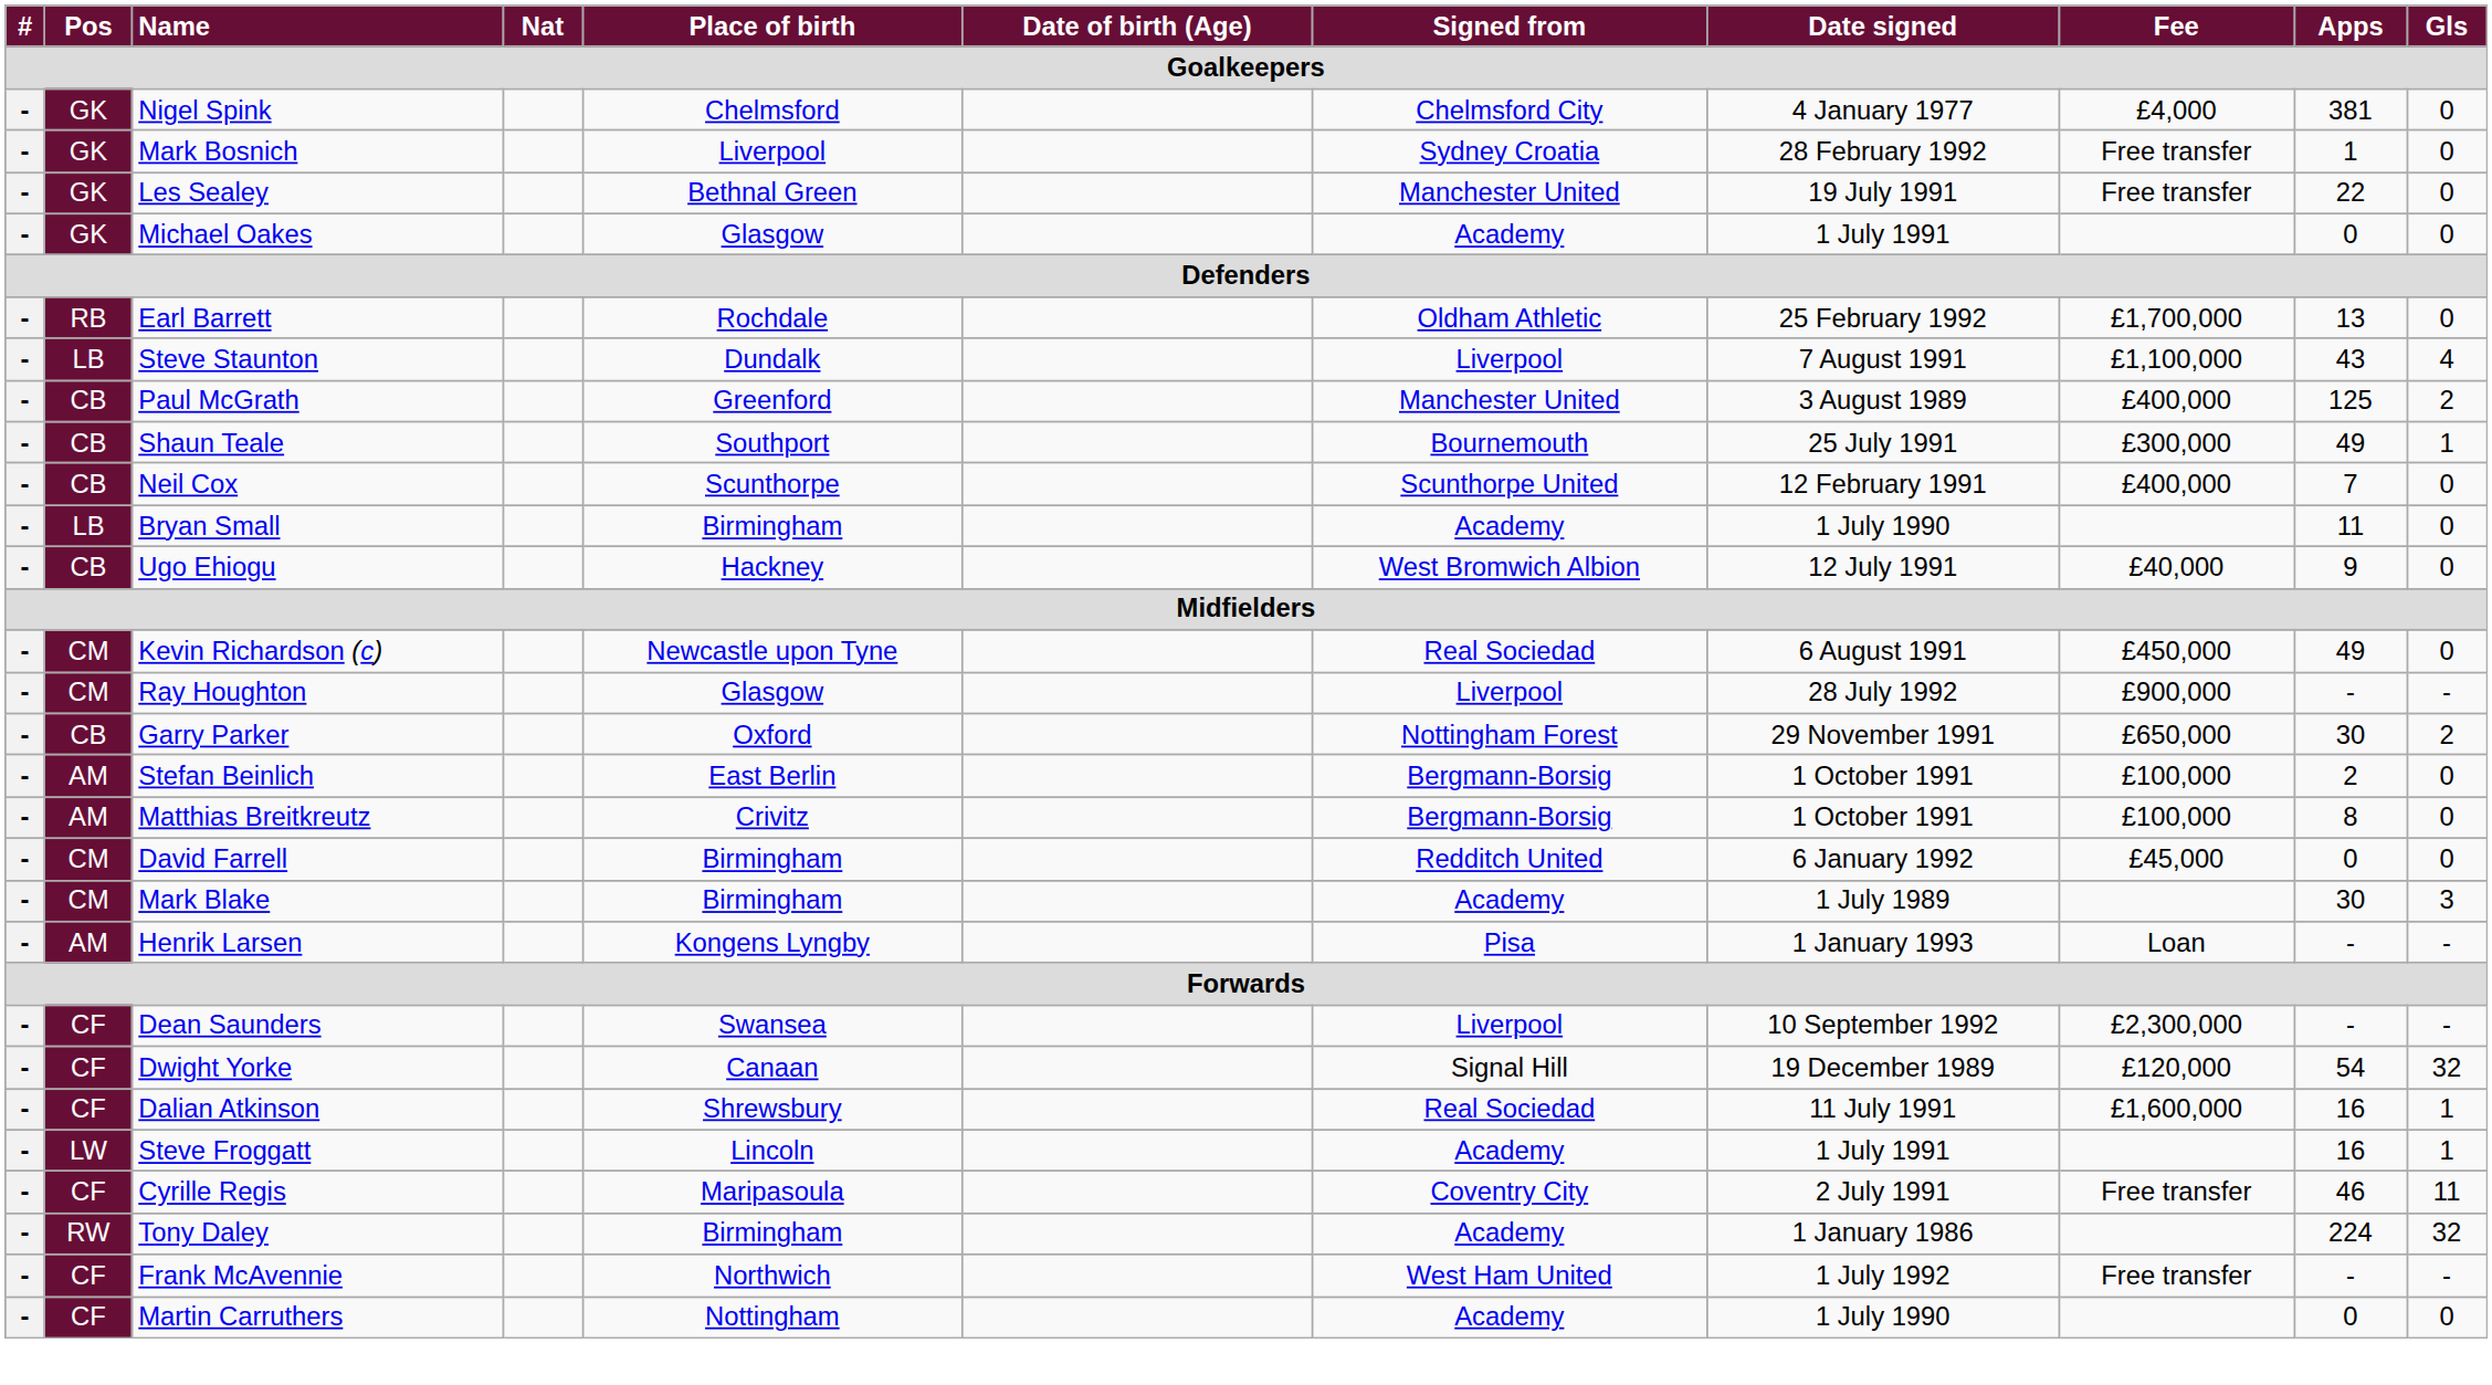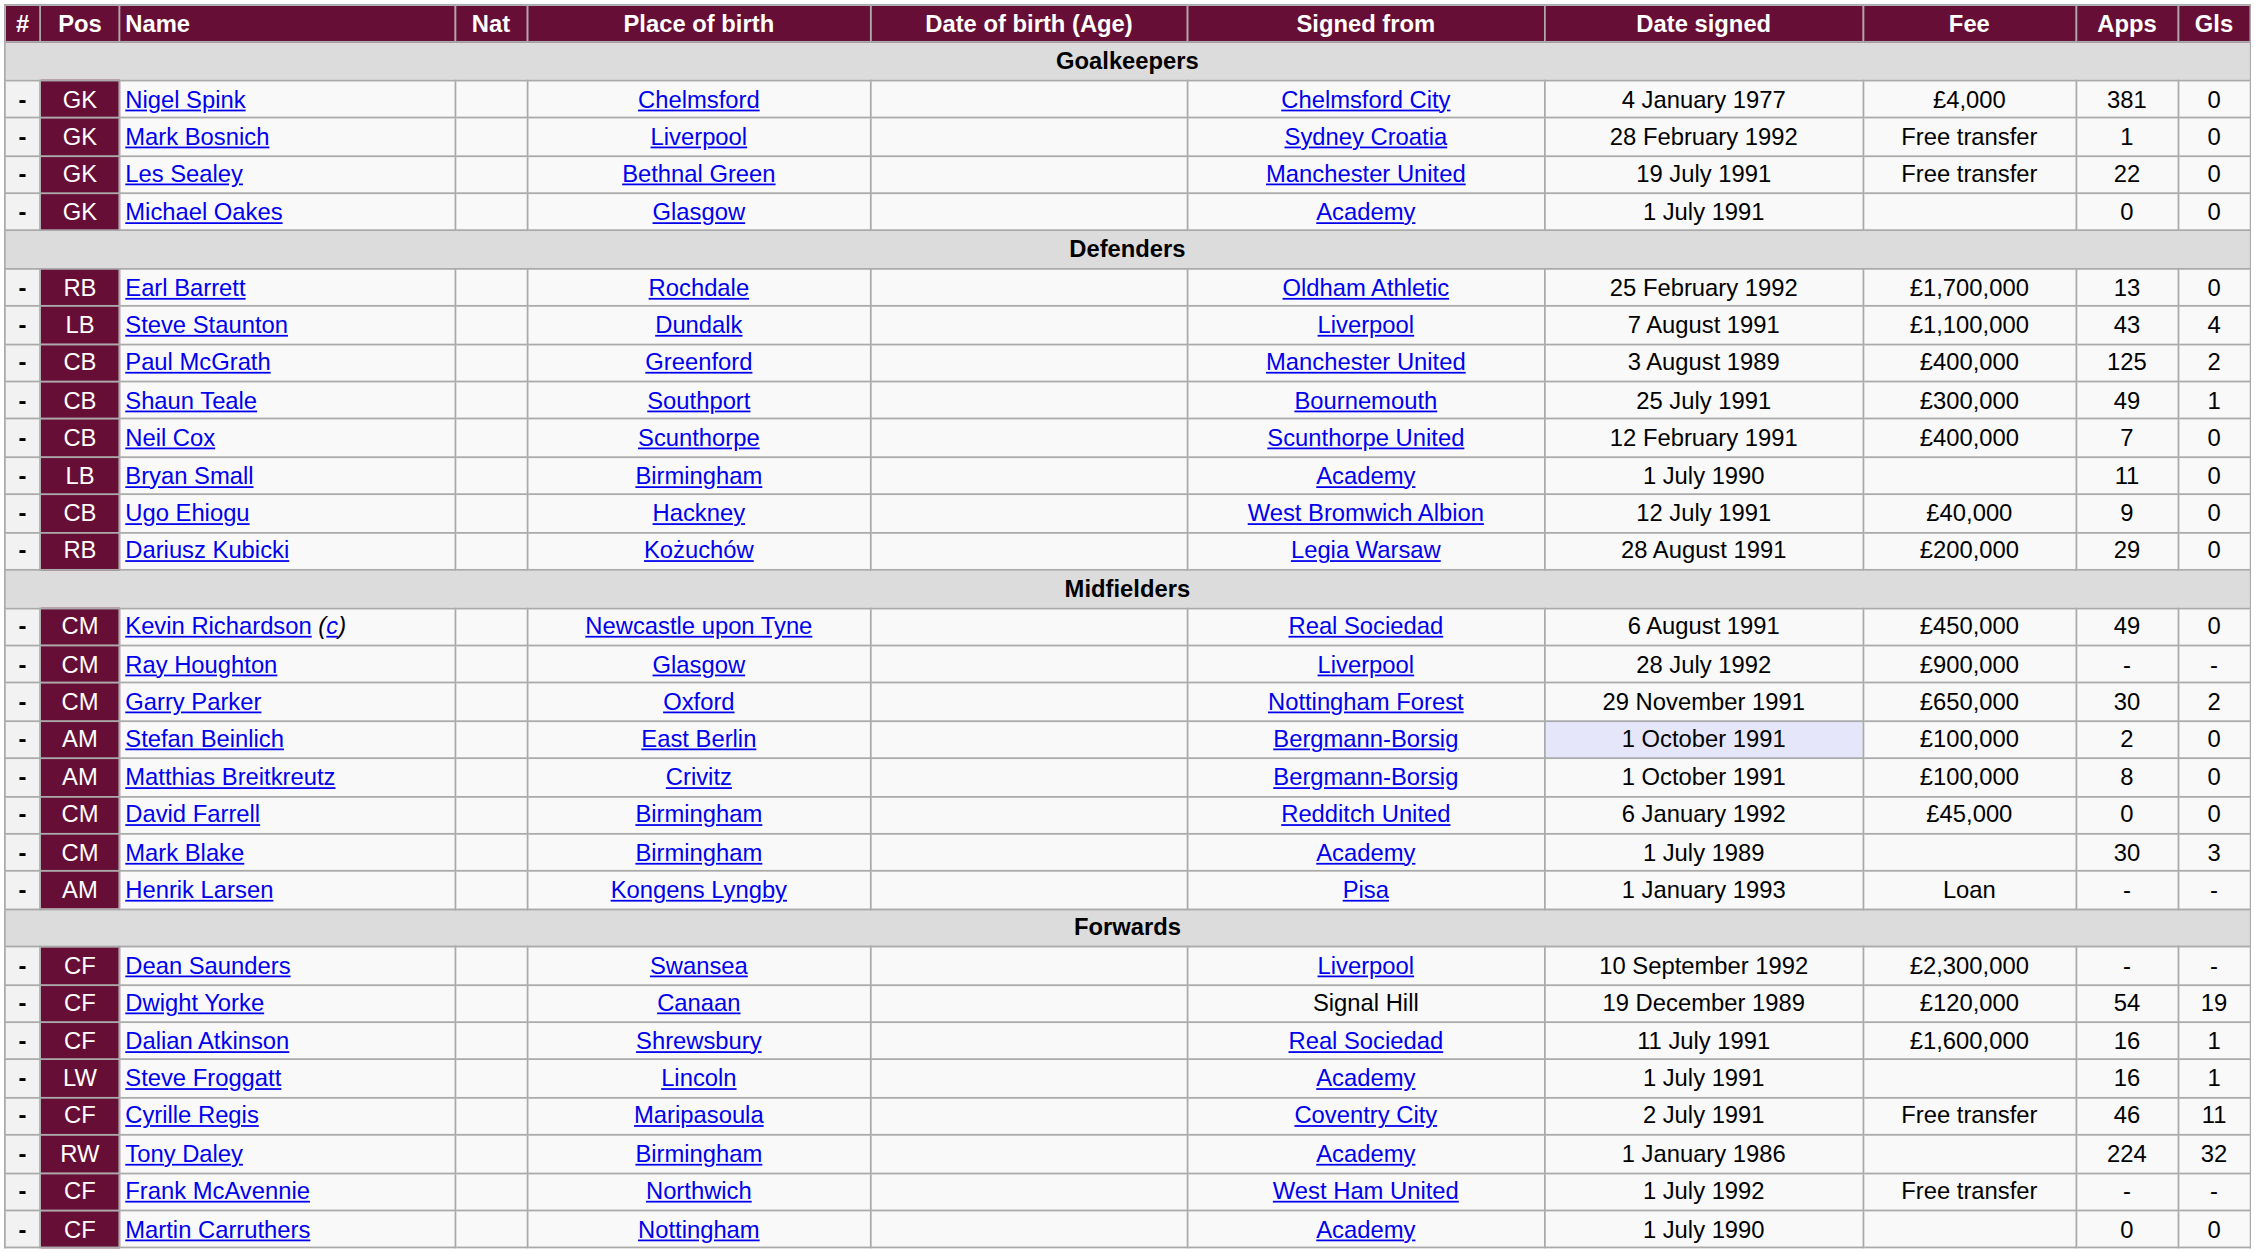+ row: - | RB | Dariusz Kubicki | Kożuchów | Legia Warsaw | 28 August 1991 | £200,000 | 29 | 0
Garry Parker | Pos: CB -> CM
Stefan Beinlich | Date signed: no background -> lavender background
Dwight Yorke | Gls: 32 -> 19
